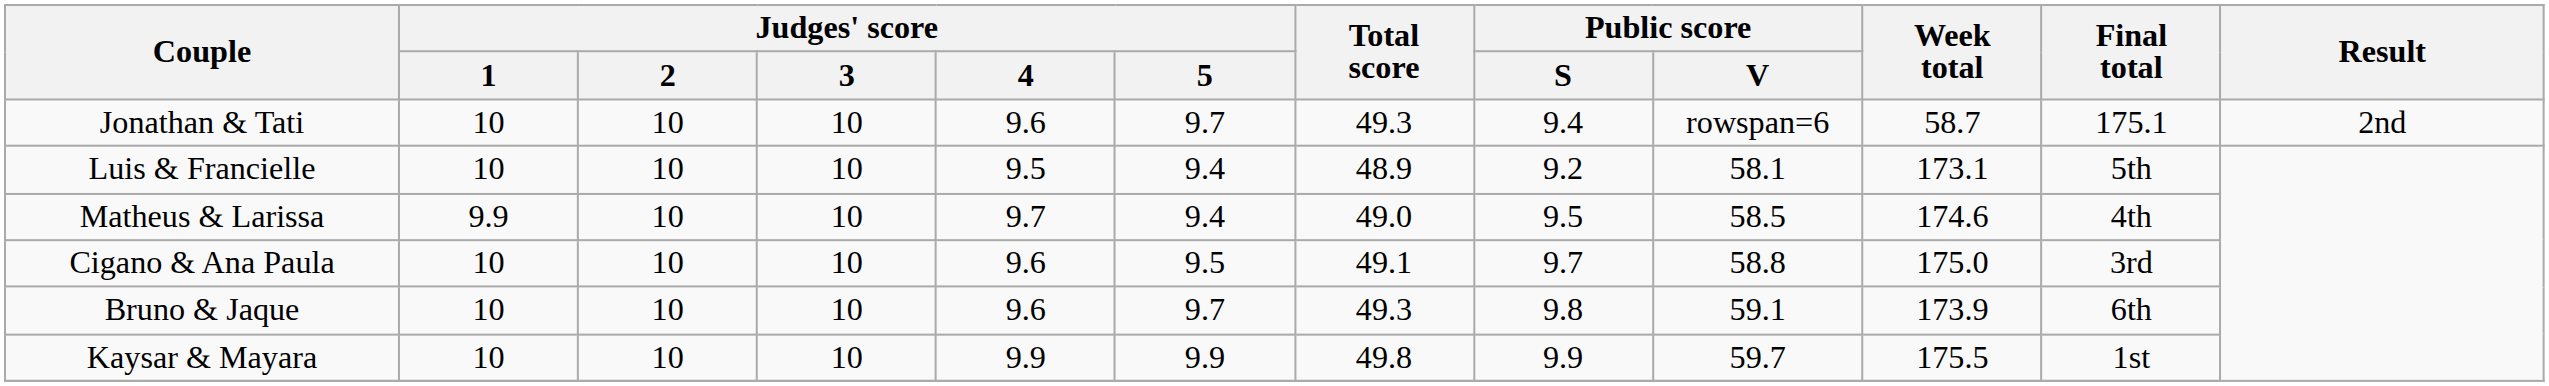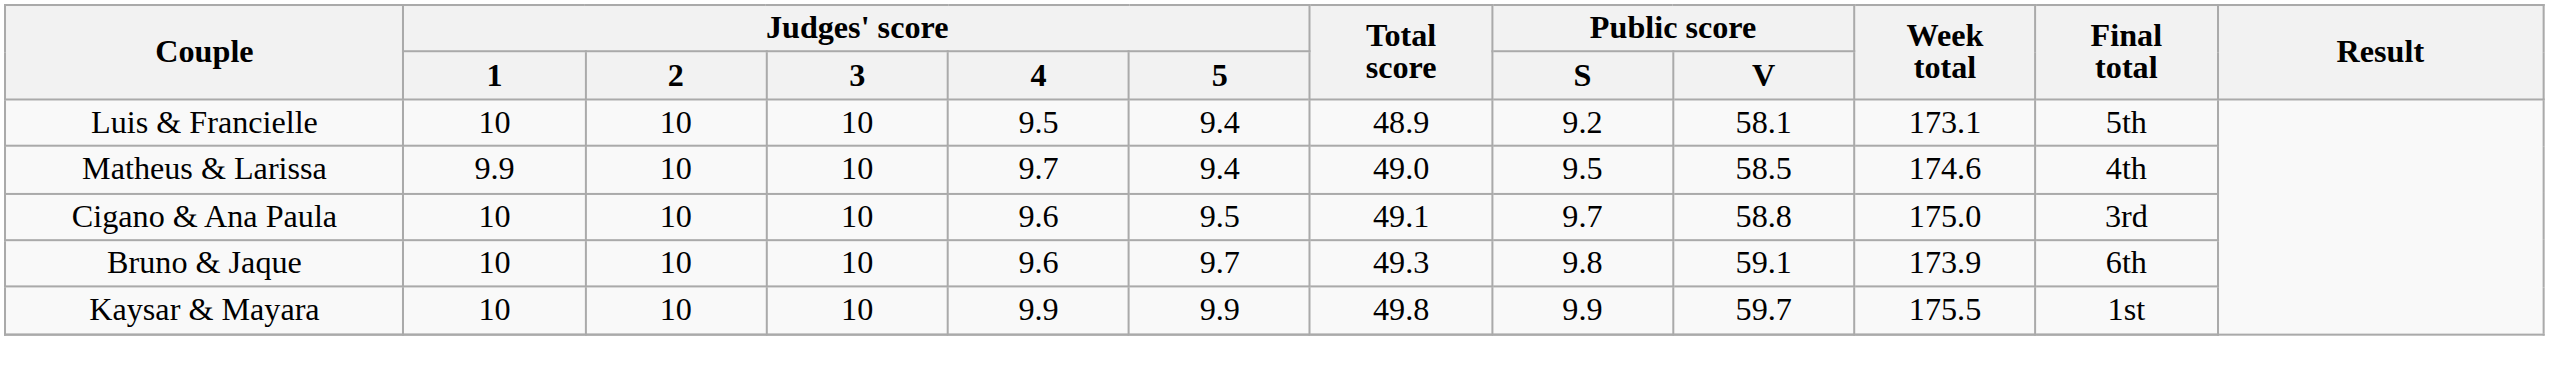- row: Jonathan & Tati | 10 | 10 | 10 | 9.6 | 9.7 | 49.3 | 9.4 | rowspan=6 | 58.7 | 175.1 | 2nd
